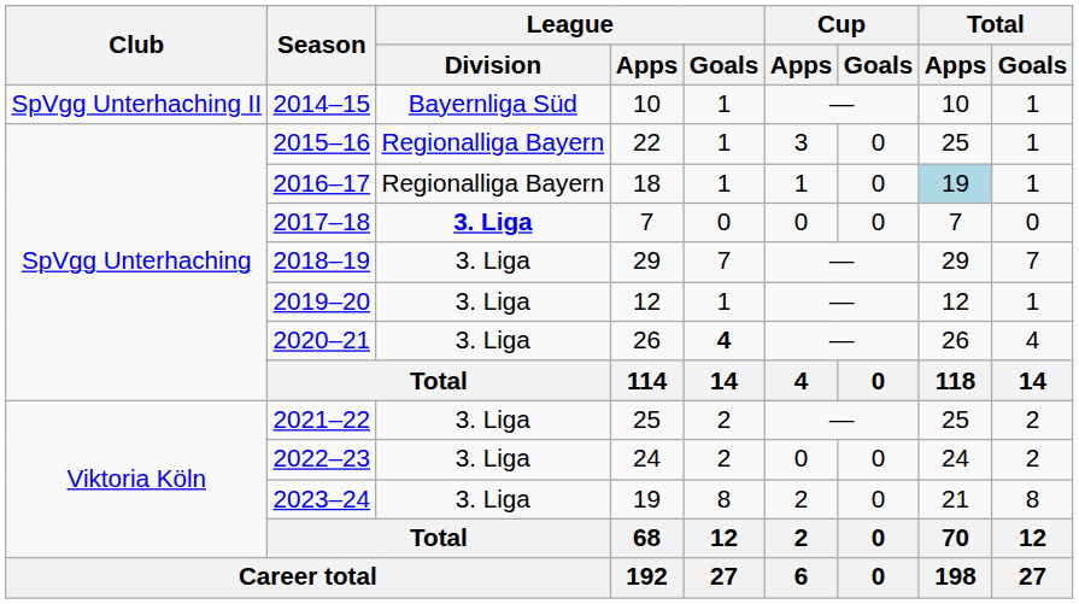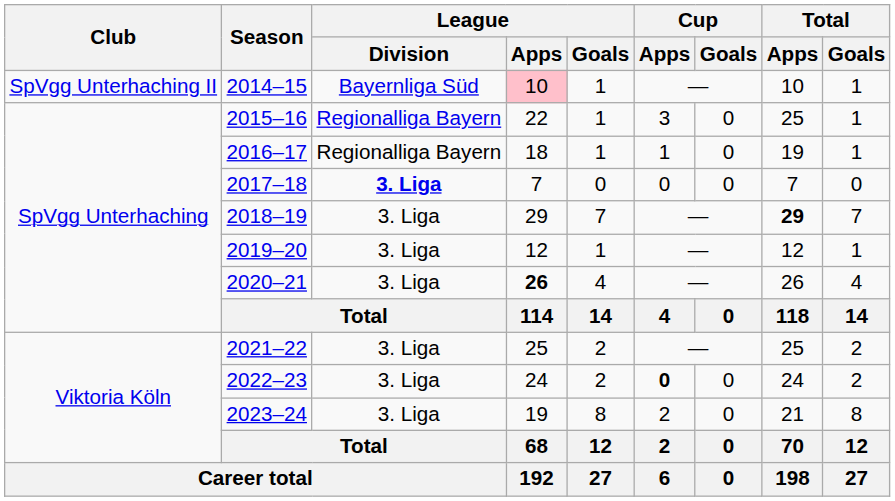2014–15 | League / Apps: no background -> pink background
2016–17 | Total / Apps: lightblue background -> no background
2018–19 | Total / Apps: normal -> bold
2020–21 | League / Apps: normal -> bold
2020–21 | League / Goals: bold -> normal
2022–23 | Cup / Apps: normal -> bold
